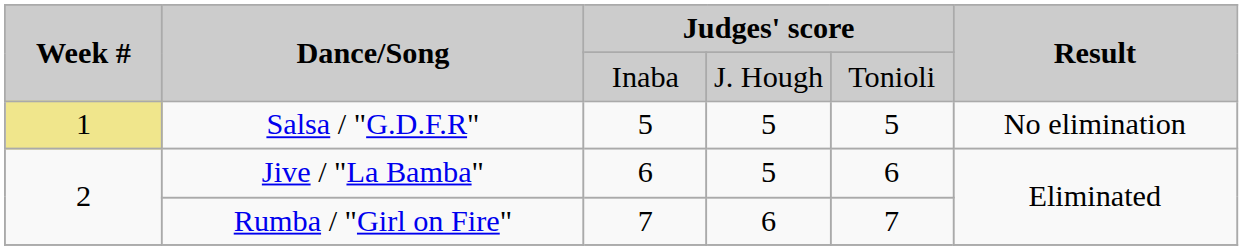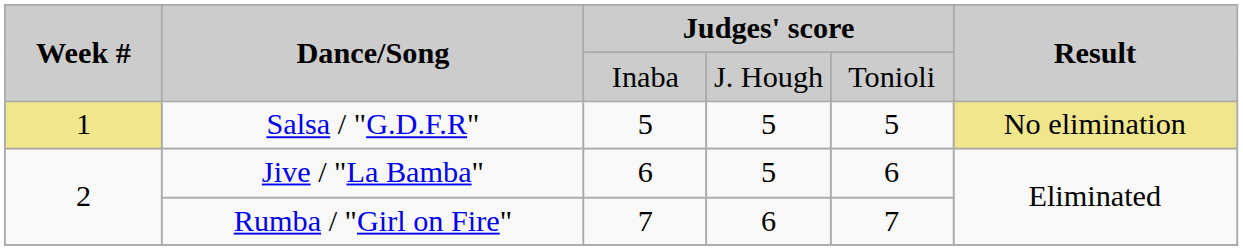Salsa / "G.D.F.R" | Result: no background -> khaki background
